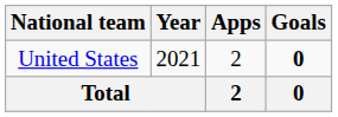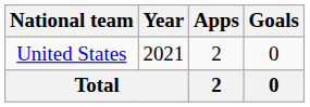United States | Goals: bold -> normal
